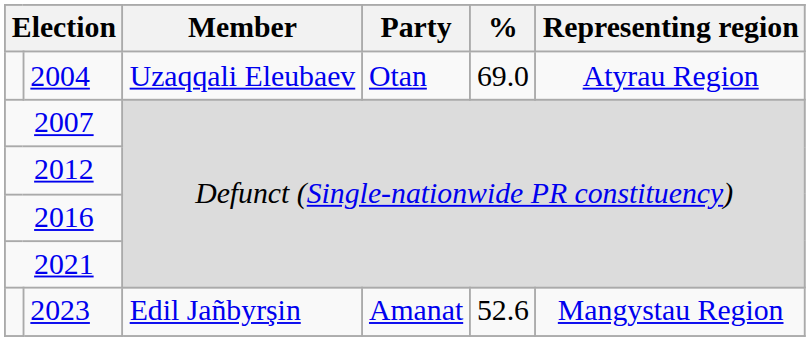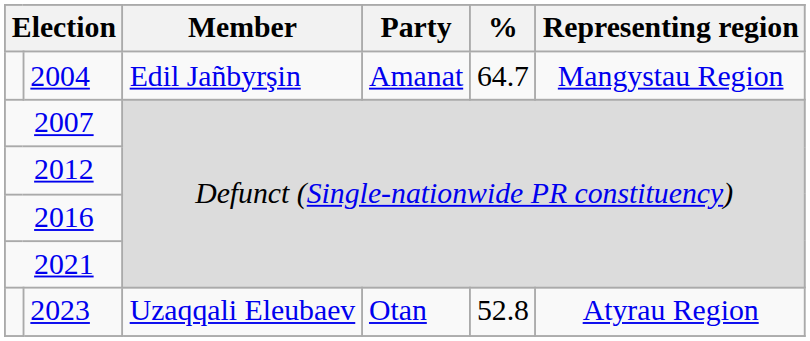2004 | Member: Uzaqqali Eleubaev -> Edil Jañbyrşin
2004 | Party: Otan -> Amanat
2004 | %: 69.0 -> 64.7
2004 | Representing region: Atyrau Region -> Mangystau Region
2023 | Member: Edil Jañbyrşin -> Uzaqqali Eleubaev
2023 | Party: Amanat -> Otan
2023 | %: 52.6 -> 52.8
2023 | Representing region: Mangystau Region -> Atyrau Region
